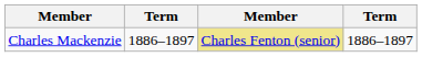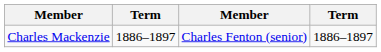Charles Mackenzie | column 3: khaki background -> no background
